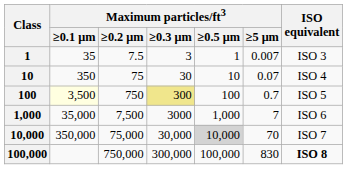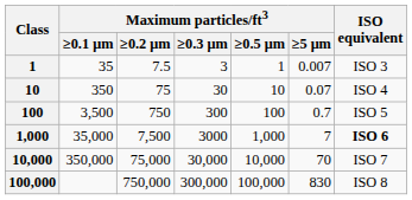row 5 | Maximum particles/ft3 / ≥0.1 μm: lightyellow background -> no background
row 5 | Maximum particles/ft3 / ≥0.3 μm: khaki background -> no background
row 6 | ISO equivalent: normal -> bold
row 7 | Maximum particles/ft3 / ≥0.5 μm: lightgrey background -> no background
row 8 | ISO equivalent: bold -> normal
